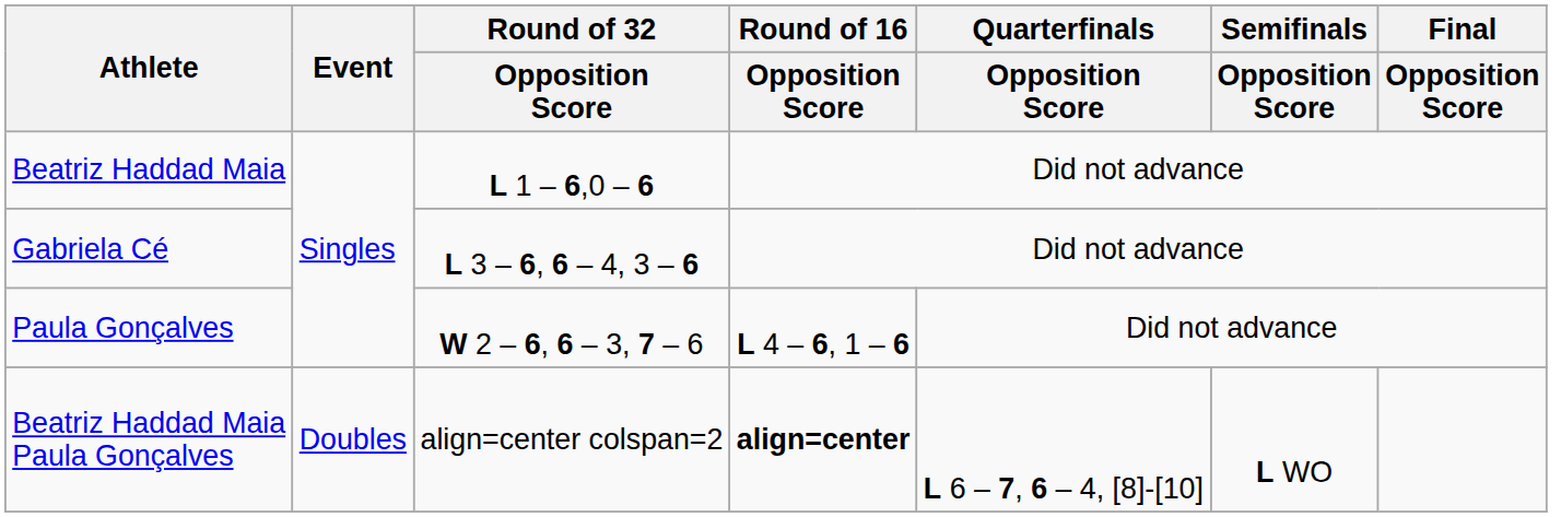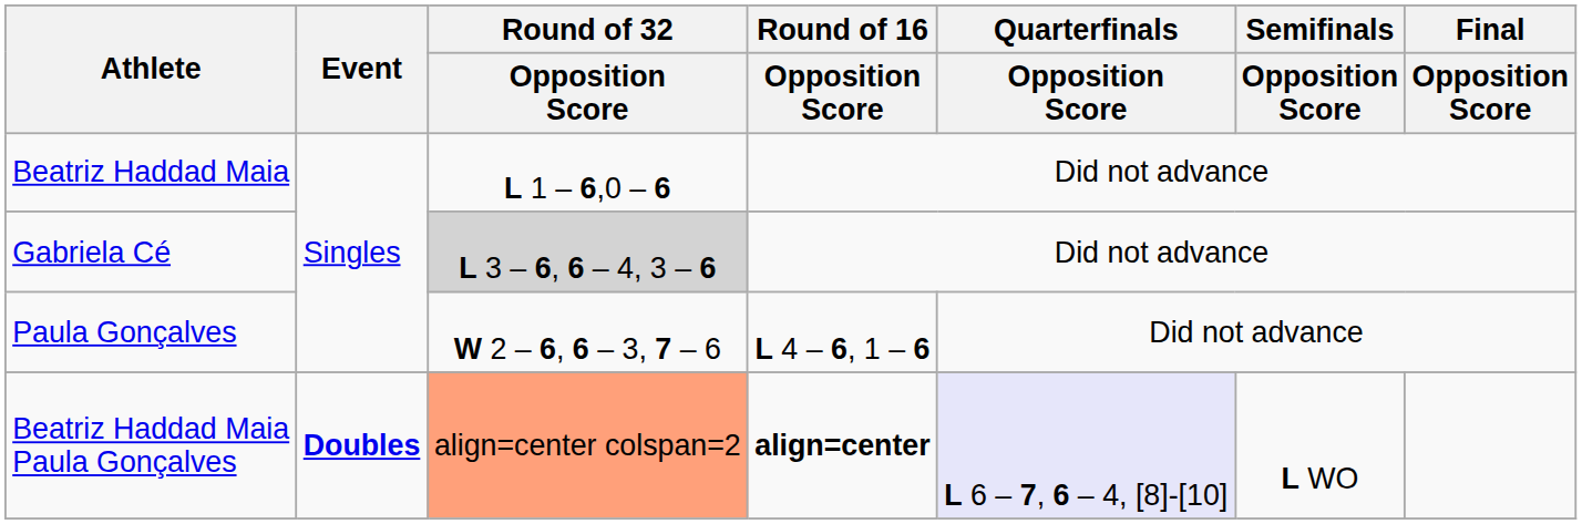Gabriela Cé | Round of 32 / Opposition Score: no background -> lightgrey background
Beatriz Haddad Maia Paula Gonçalves | Event: normal -> bold
Beatriz Haddad Maia Paula Gonçalves | Round of 32 / Opposition Score: no background -> lightsalmon background
Beatriz Haddad Maia Paula Gonçalves | Quarterfinals / Opposition Score: no background -> lavender background
